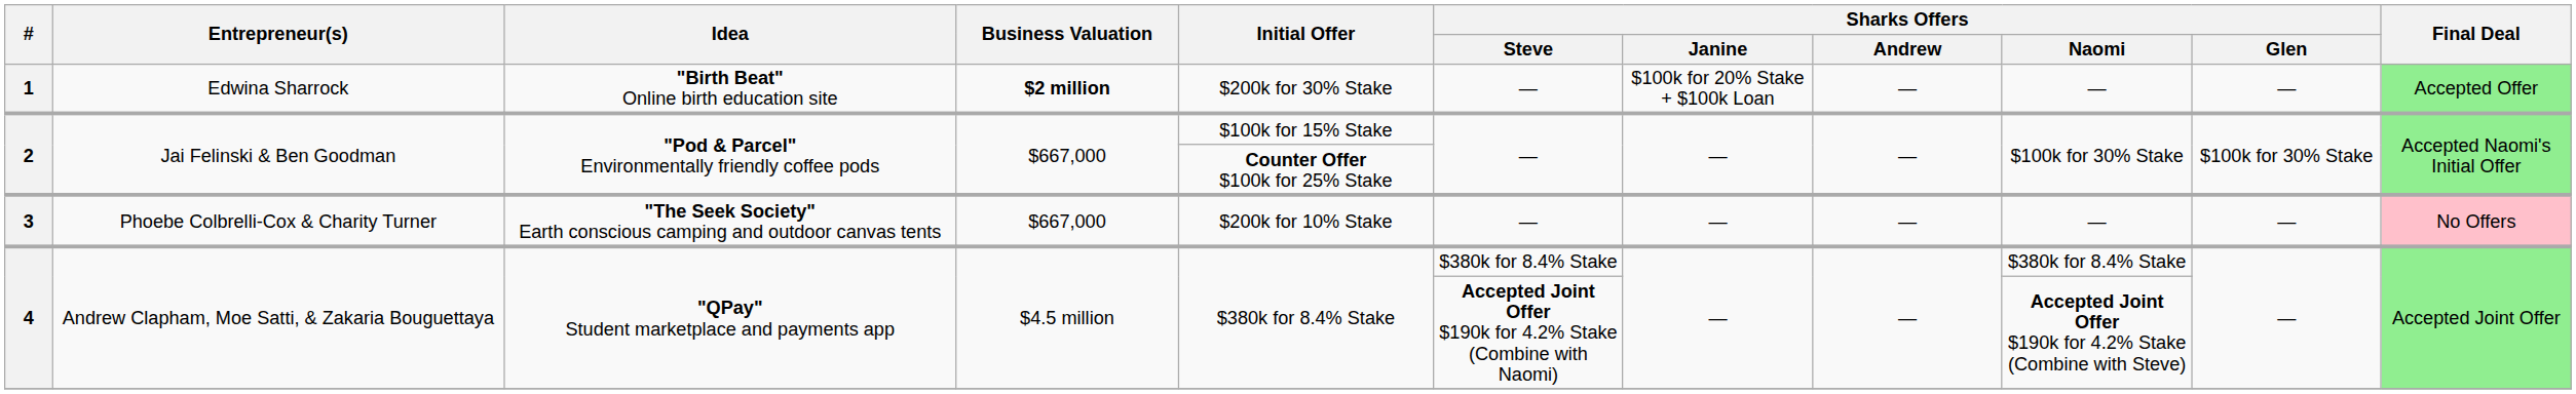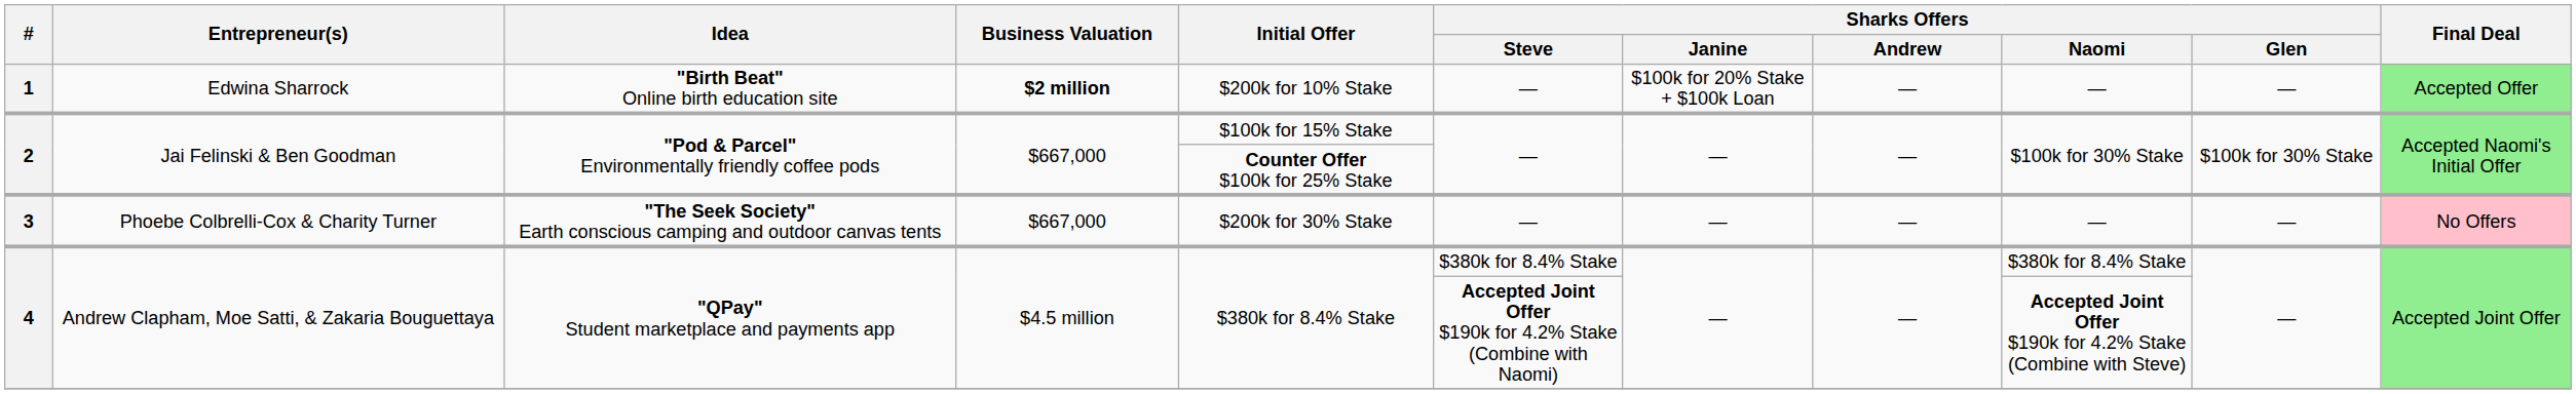1 | Initial Offer: $200k for 30% Stake -> $200k for 10% Stake
3 | Initial Offer: $200k for 10% Stake -> $200k for 30% Stake
